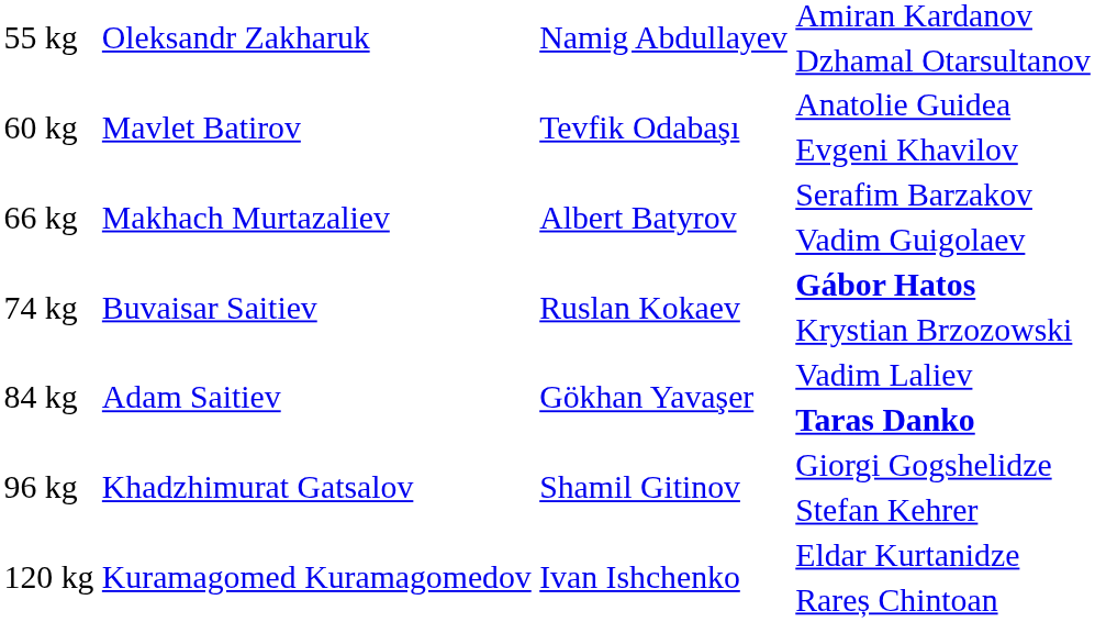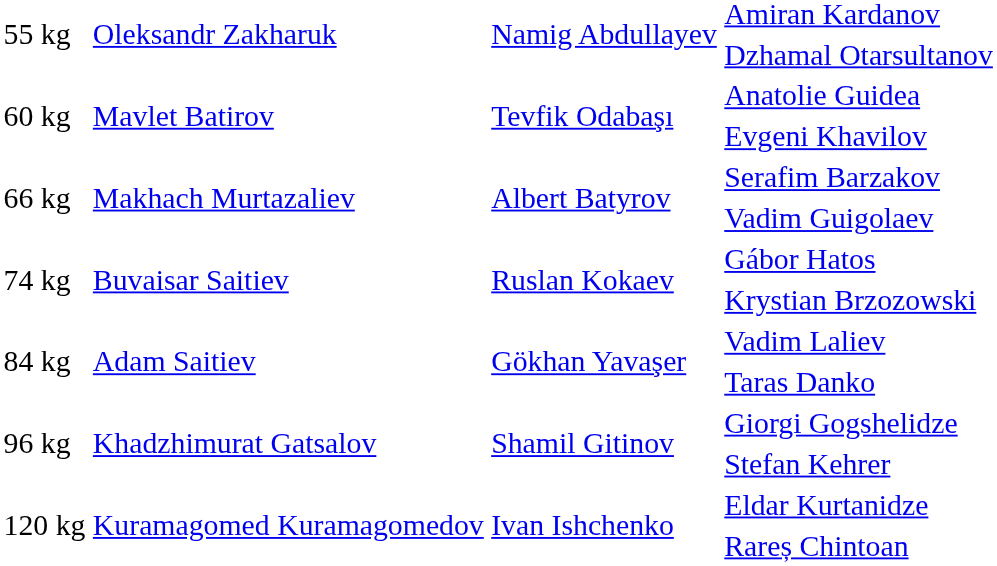Gábor Hatos | column 4: bold -> normal
Taras Danko | column 4: bold -> normal
